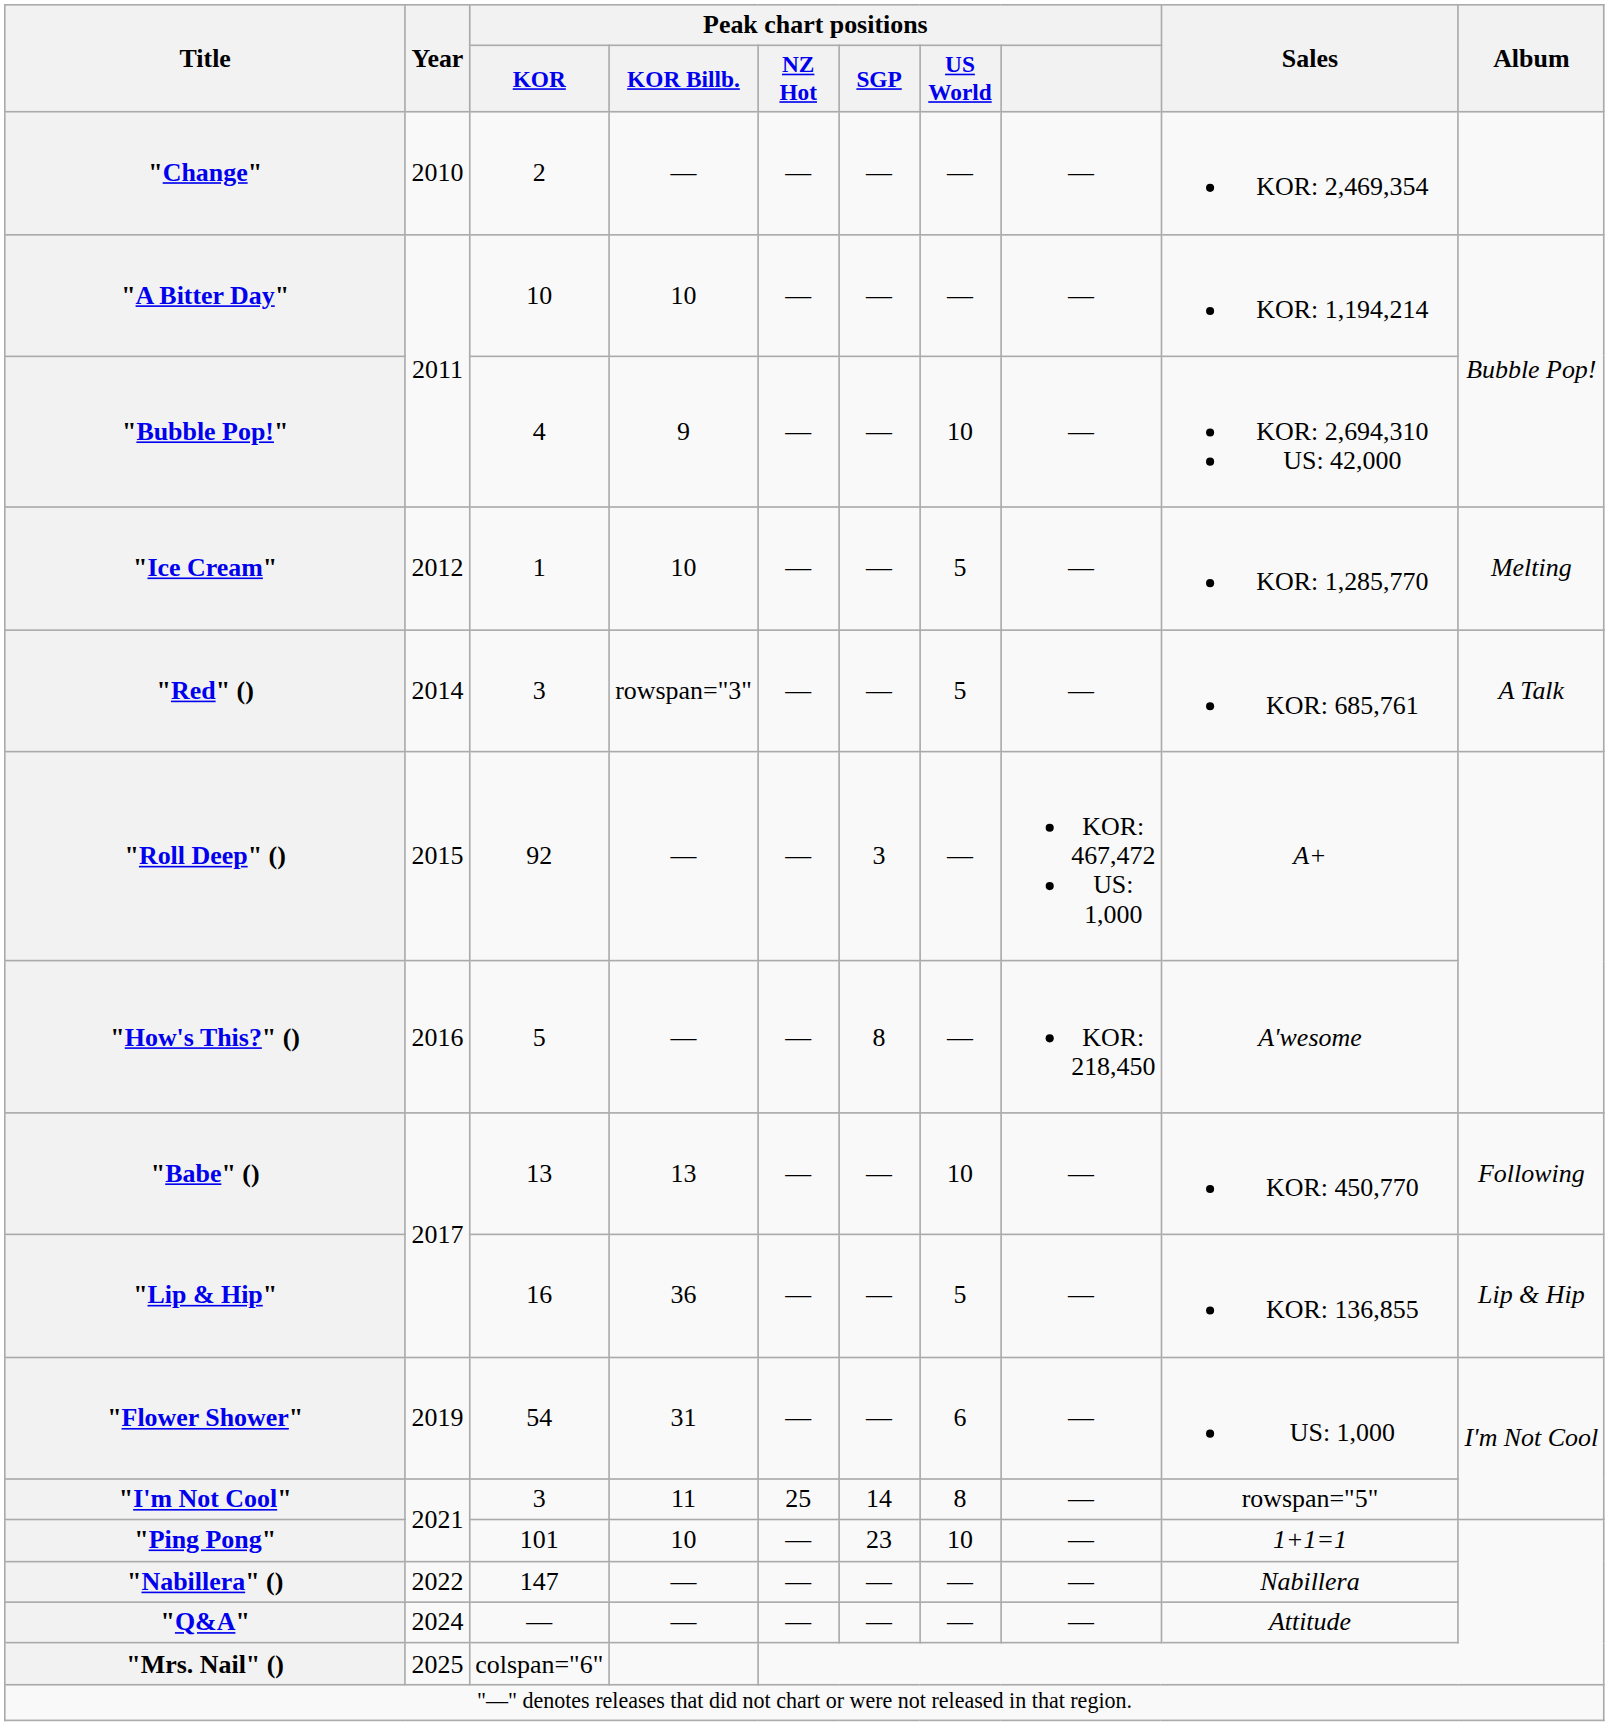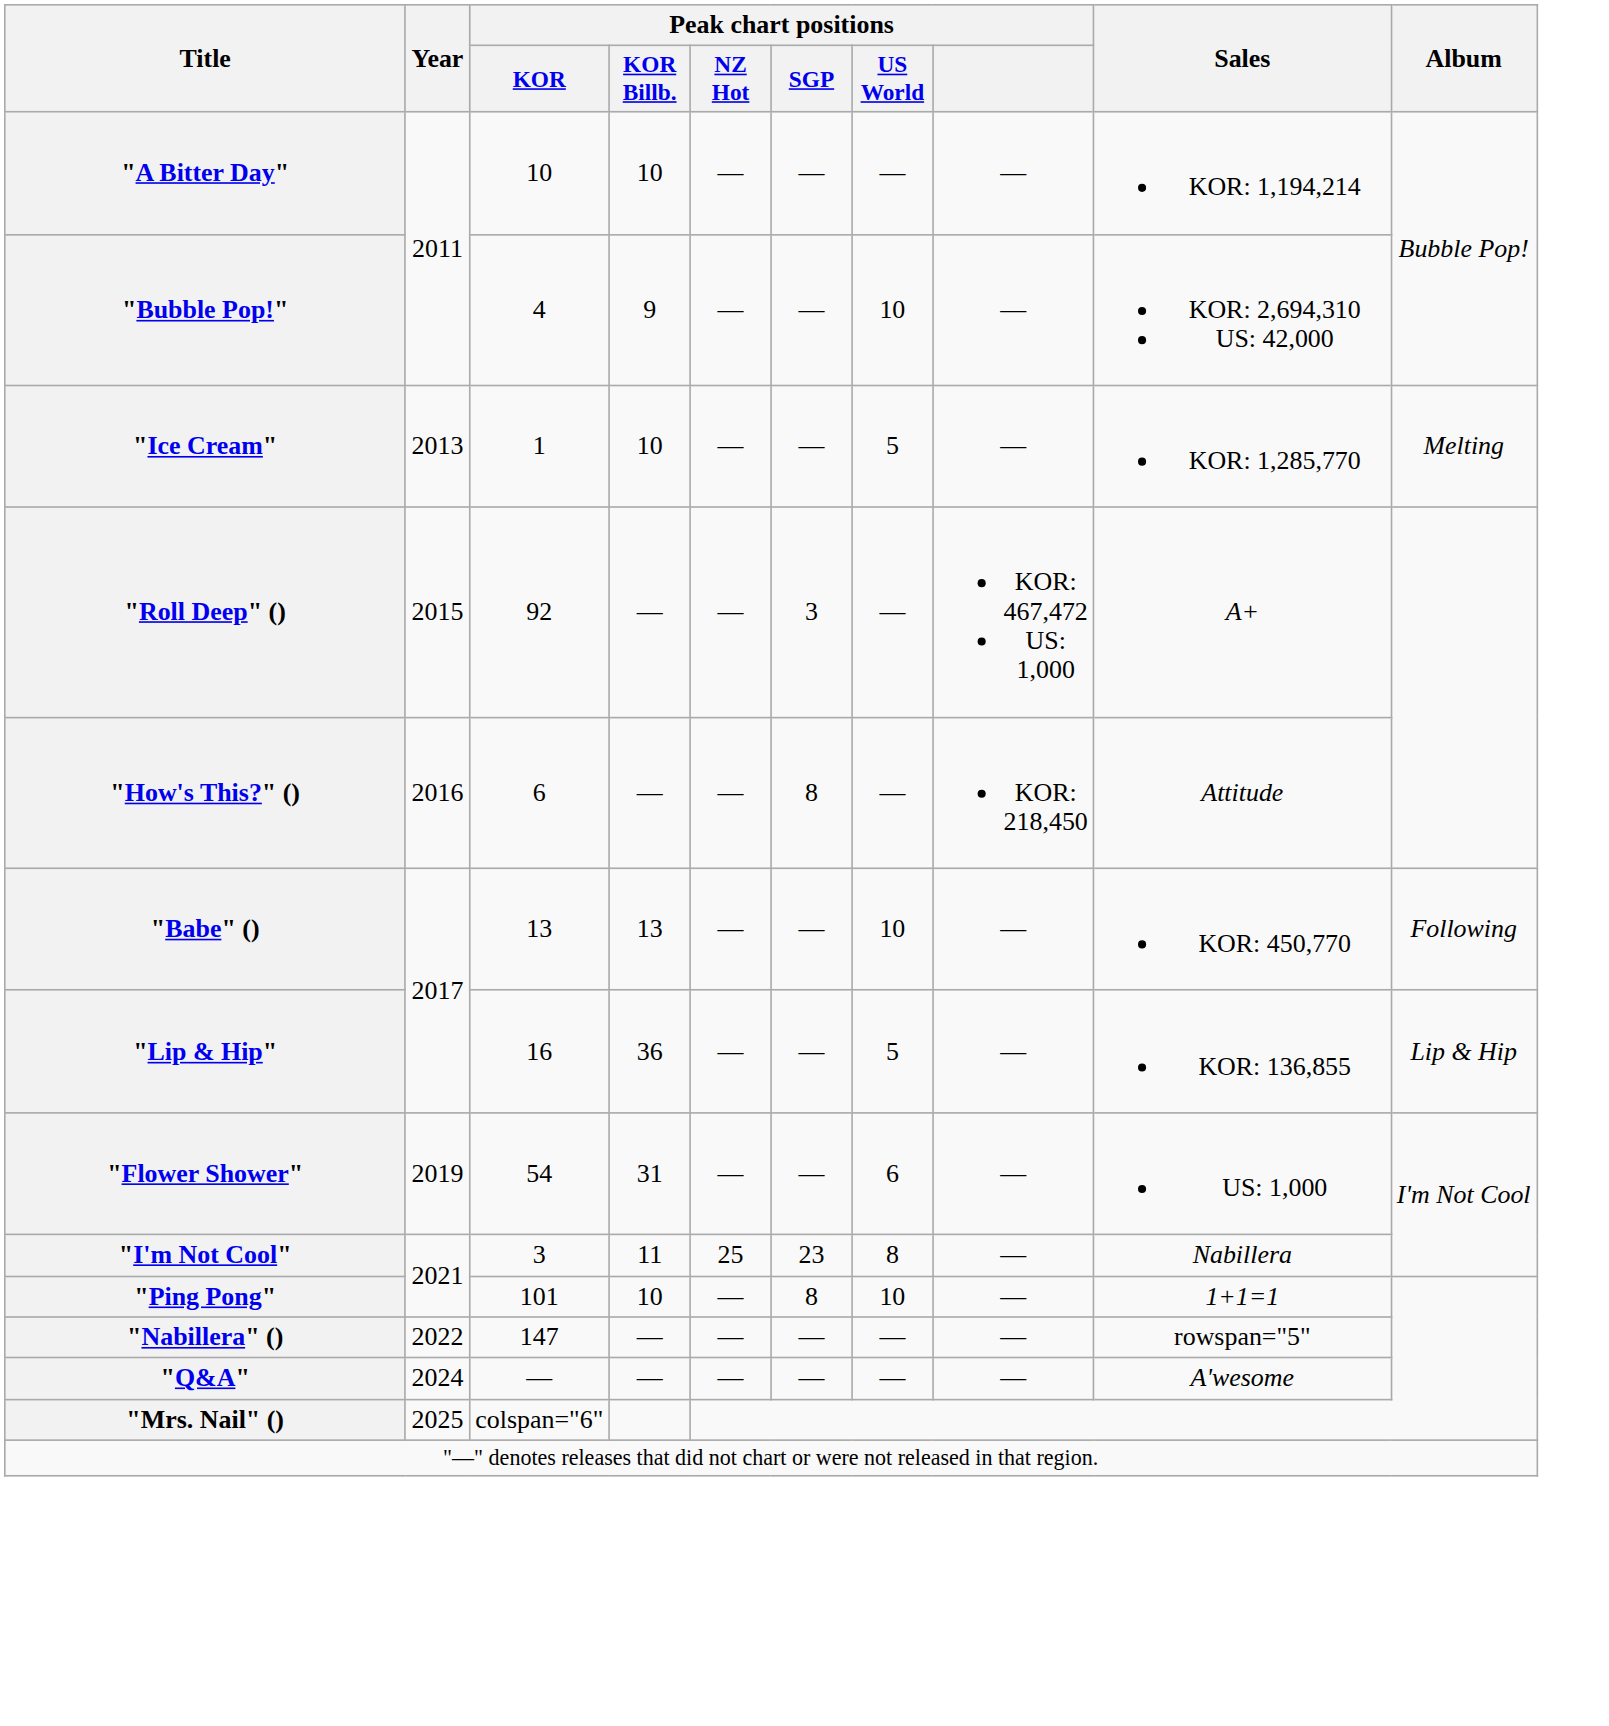- row: "Change" | 2010 | 2 | — | — | — | — | — | KOR: 2,469,354
"Ice Cream" | Year: 2012 -> 2013
- row: "Red" () | 2014 | 3 | rowspan="3" | — | — | 5 | — | KOR: 685,761 | A Talk
"How's This?" () | Peak chart positions / KOR: 5 -> 6
"How's This?" () | Sales: A'wesome -> Attitude
"I'm Not Cool" | Peak chart positions / SGP: 14 -> 23
"I'm Not Cool" | Sales: rowspan="5" -> Nabillera
"Ping Pong" | Peak chart positions / SGP: 23 -> 8
"Nabillera" () | Sales: Nabillera -> rowspan="5"
"Q&A" | Sales: Attitude -> A'wesome
